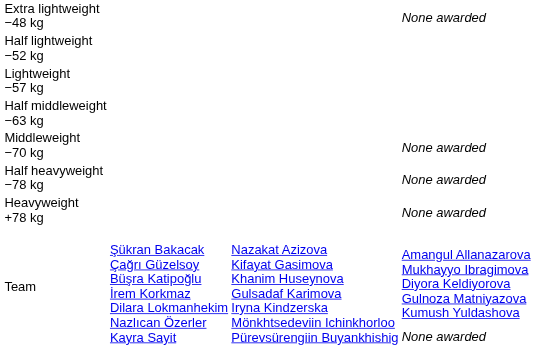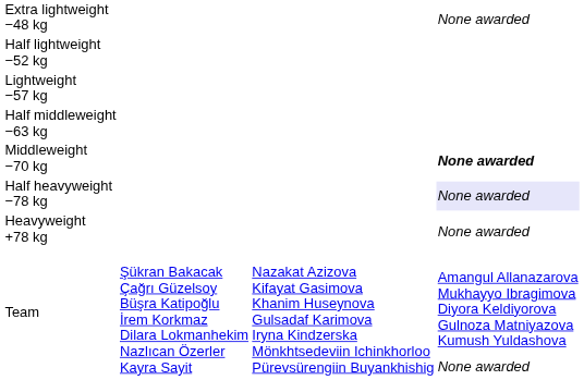Middleweight −70 kg / None awarded | column 4: normal -> bold
Half heavyweight −78 kg / None awarded | column 4: no background -> lavender background
